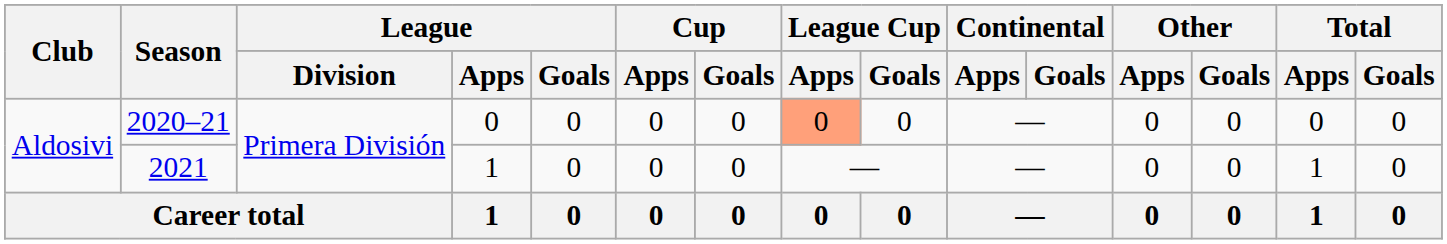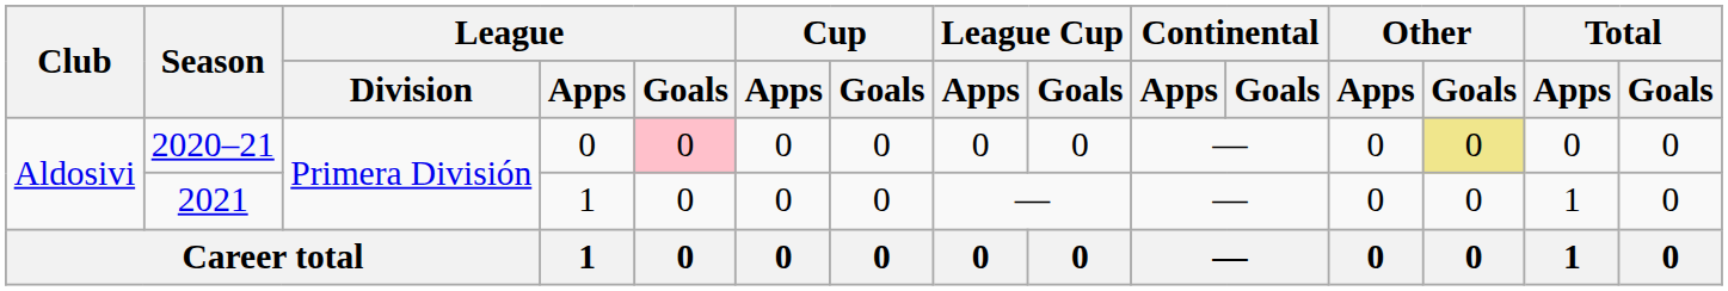2020–21 | League / Goals: no background -> pink background
2020–21 | League Cup / Apps: lightsalmon background -> no background
2020–21 | Other / Goals: no background -> khaki background
